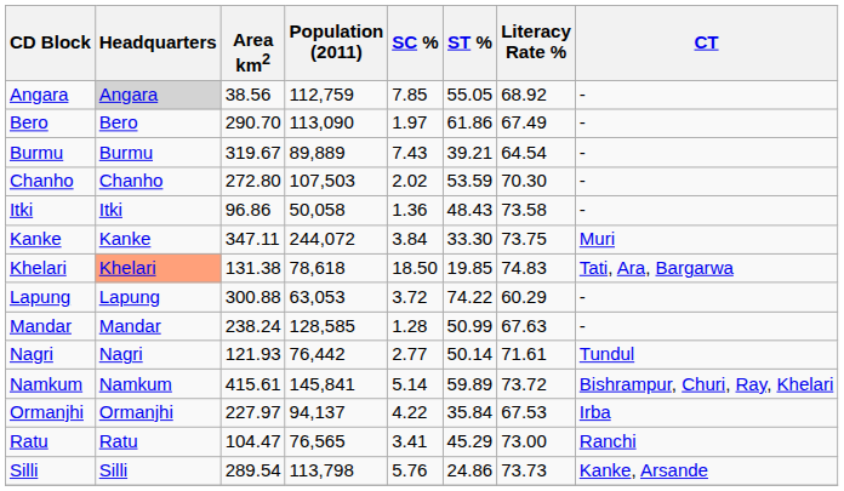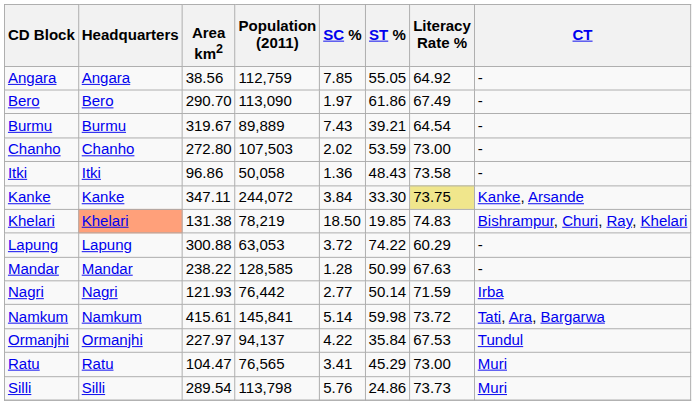row 2 | Headquarters: lightgrey background -> no background
row 2 | Literacy Rate %: 68.92 -> 64.92
row 5 | Literacy Rate %: 70.30 -> 73.00
row 7 | Literacy Rate %: no background -> khaki background
row 7 | CT: Muri -> Kanke, Arsande
row 8 | Population (2011): 78,618 -> 78,219
row 8 | CT: Tati, Ara, Bargarwa -> Bishrampur, Churi, Ray, Khelari
row 10 | Area km2: 238.24 -> 238.22
row 11 | Literacy Rate %: 71.61 -> 71.59
row 11 | CT: Tundul -> Irba
row 12 | ST %: 59.89 -> 59.98
row 12 | CT: Bishrampur, Churi, Ray, Khelari -> Tati, Ara, Bargarwa
row 13 | CT: Irba -> Tundul
row 14 | CT: Ranchi -> Muri
row 15 | CT: Kanke, Arsande -> Muri
